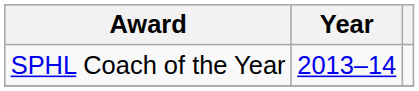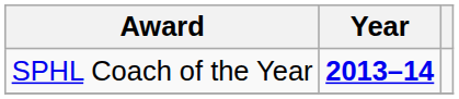SPHL Coach of the Year | Year: normal -> bold
